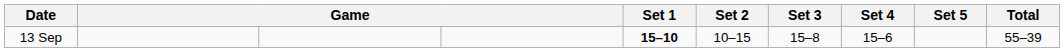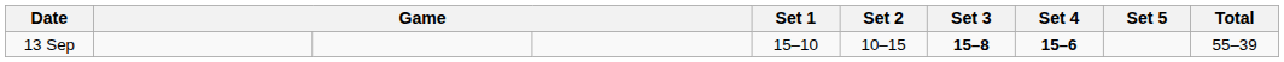13 Sep | Set 1: bold -> normal
13 Sep | Set 3: normal -> bold
13 Sep | Set 4: normal -> bold
